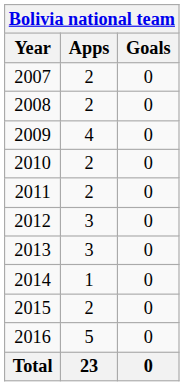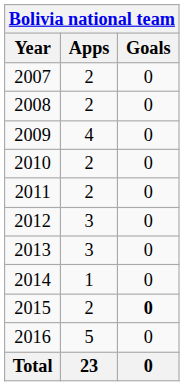2015 | Goals: normal -> bold
